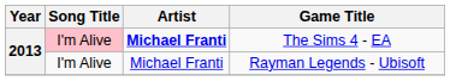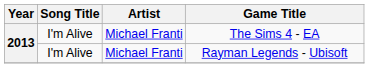The Sims 4 - EA | Song Title: pink background -> no background
The Sims 4 - EA | Artist: bold -> normal
